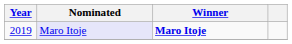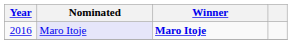row 2 | Year: 2019 -> 2016
